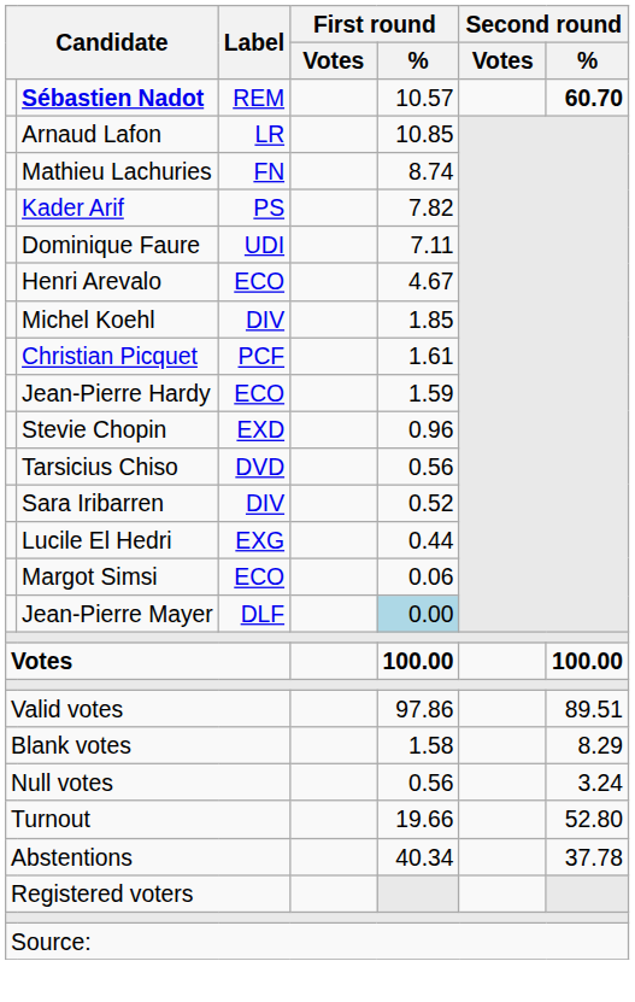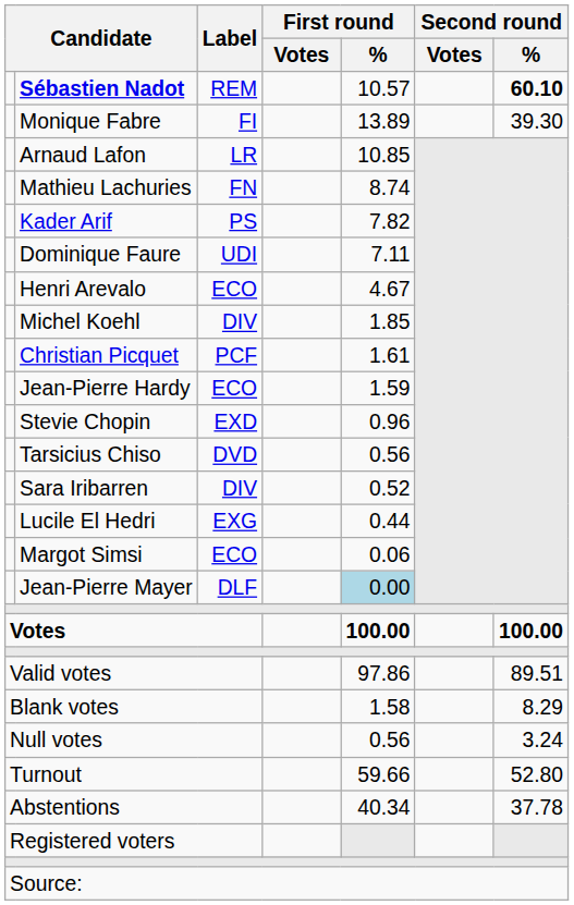Sébastien Nadot | Second round / %: 60.70 -> 60.10
+ row: Monique Fabre | FI | 13.89 | 39.30
Turnout | First round / %: 19.66 -> 59.66
